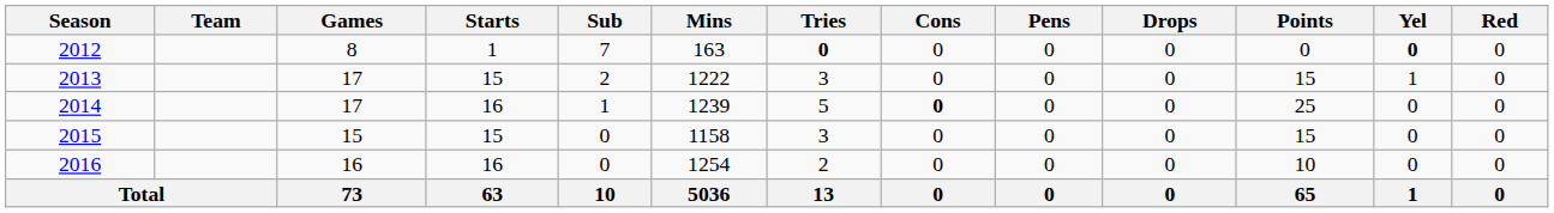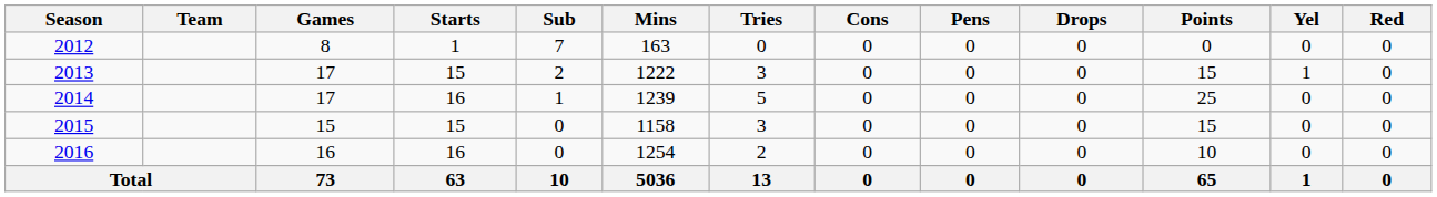2012 | Tries: bold -> normal
2012 | Yel: bold -> normal
2014 | Cons: bold -> normal
